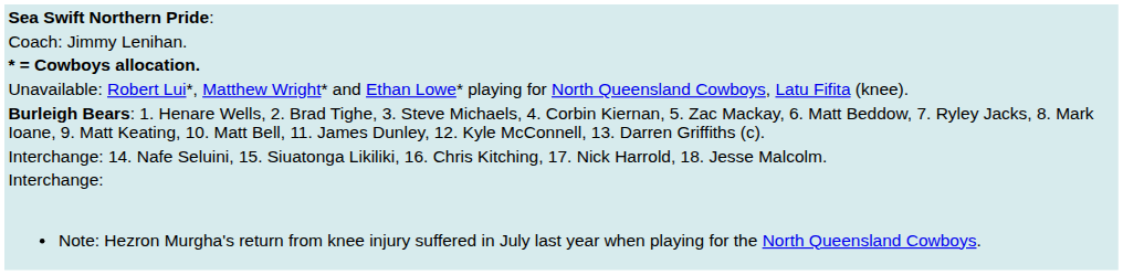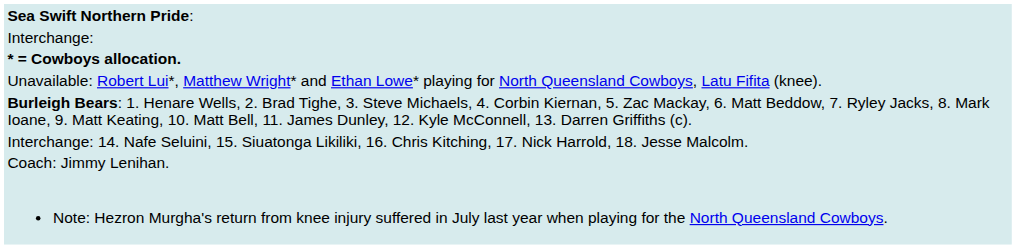row 2 | column 1: Coach: Jimmy Lenihan. -> Interchange:
row 7 | column 1: Interchange: -> Coach: Jimmy Lenihan.
